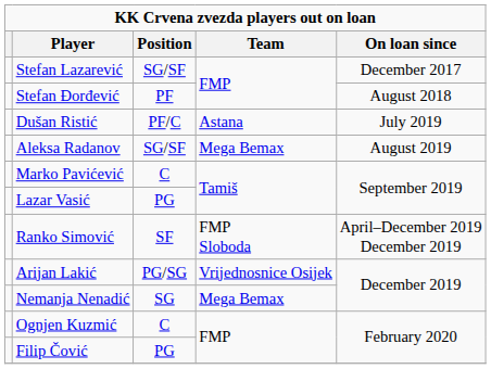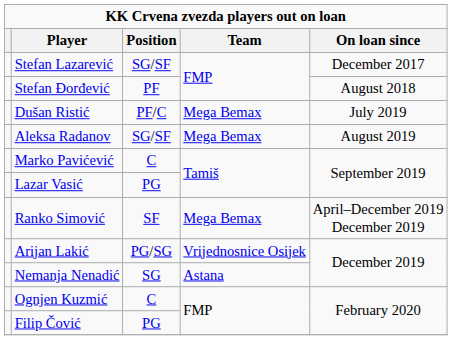Dušan Ristić | Team: Astana -> Mega Bemax
Ranko Simović | Team: FMP Sloboda -> Mega Bemax
Nemanja Nenadić | Team: Mega Bemax -> Astana
